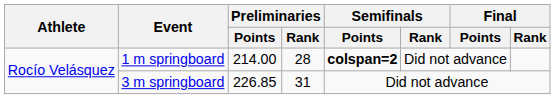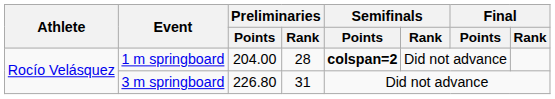1 m springboard | Preliminaries / Points: 214.00 -> 204.00
3 m springboard | Preliminaries / Points: 226.85 -> 226.80
